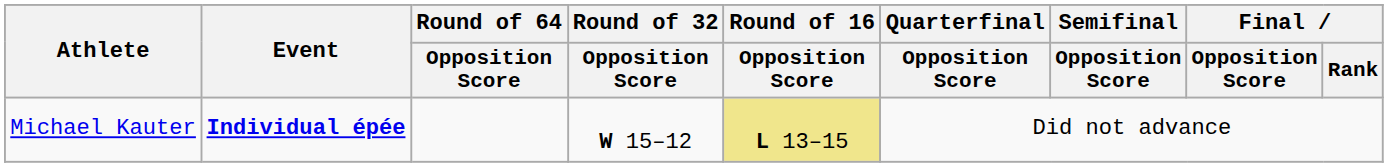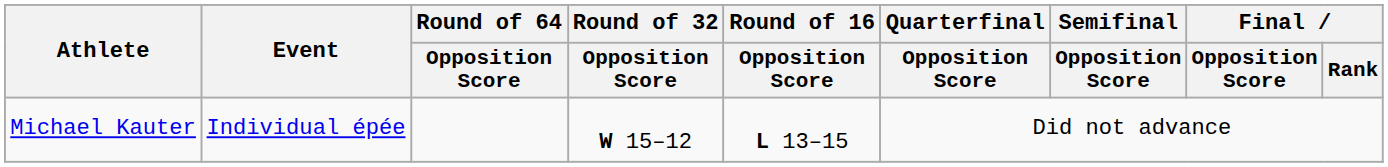Michael Kauter | Event: bold -> normal
Michael Kauter | Round of 16 / Opposition Score: khaki background -> no background
